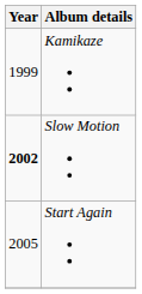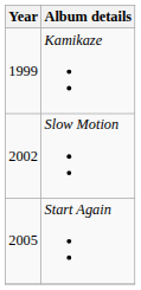Slow Motion | Year: bold -> normal
